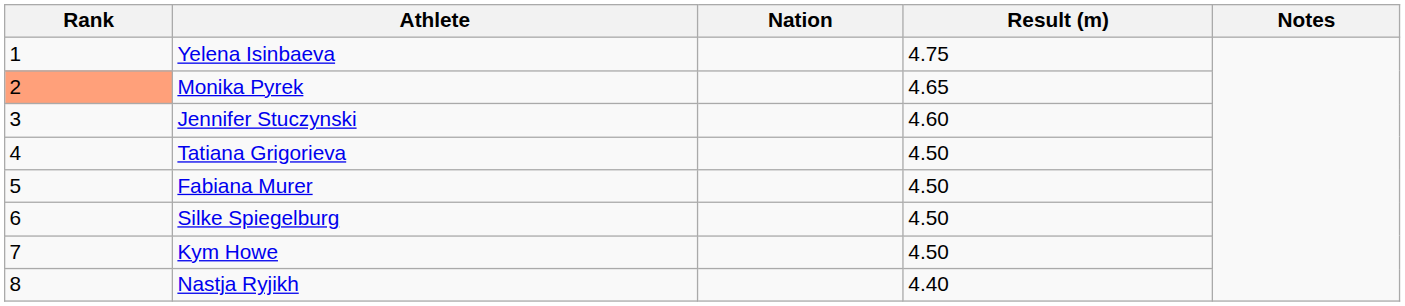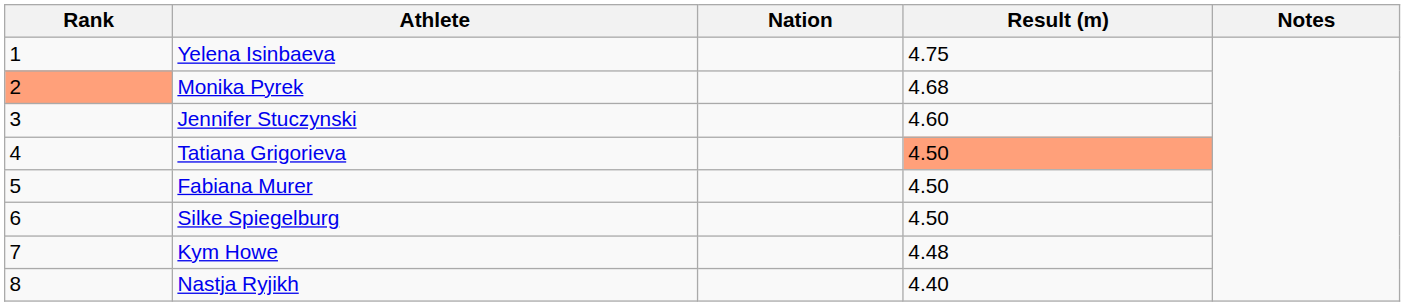Monika Pyrek | Result (m): 4.65 -> 4.68
Tatiana Grigorieva | Result (m): no background -> lightsalmon background
Kym Howe | Result (m): 4.50 -> 4.48
